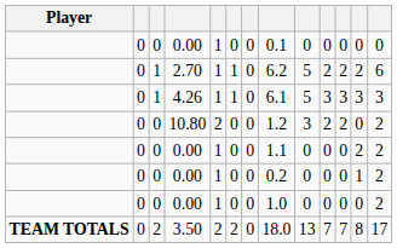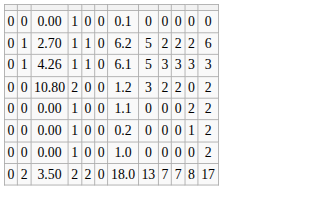- column: Player | TEAM TOTALS
